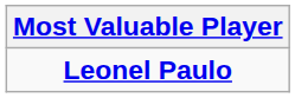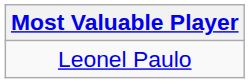row 2 | column 1: bold -> normal
